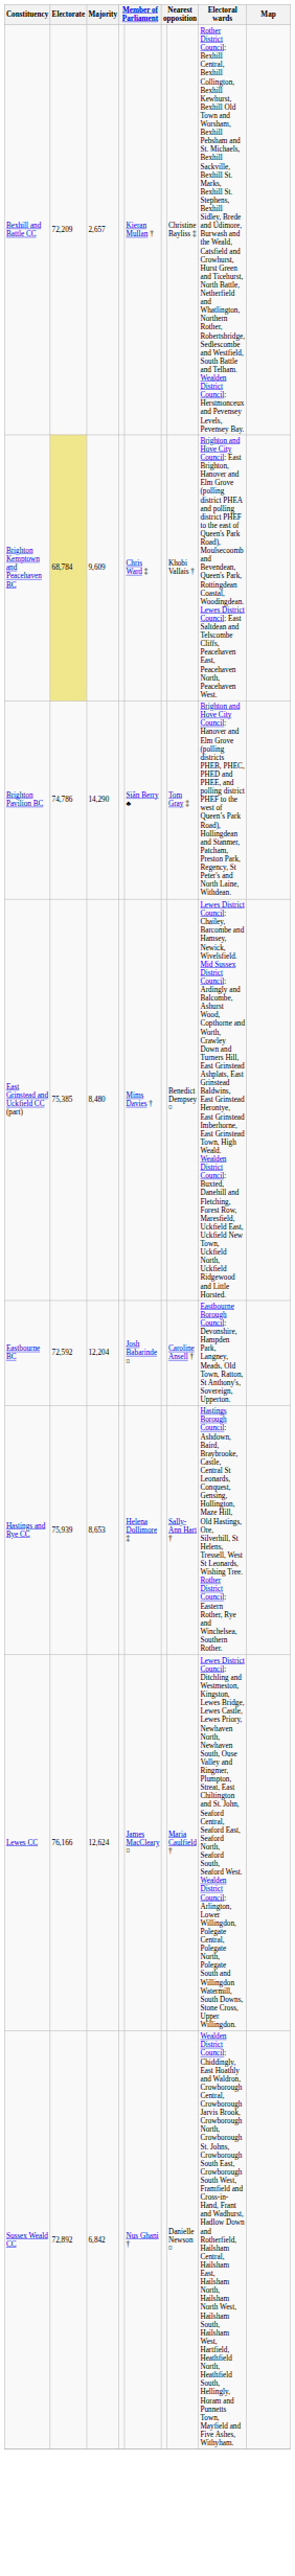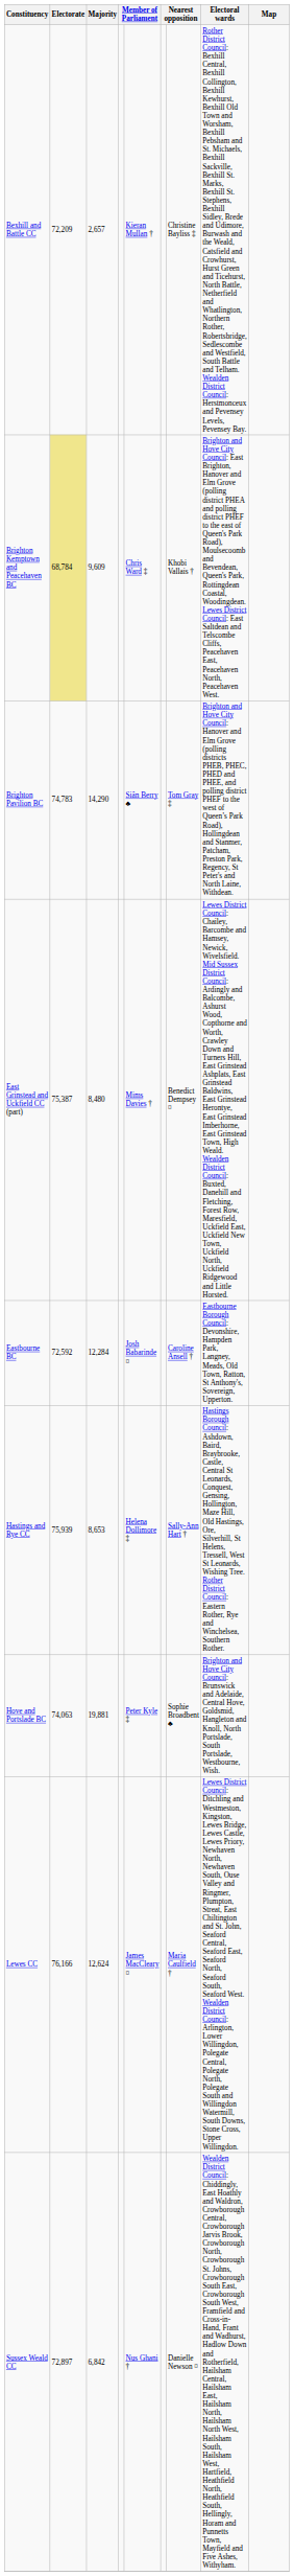Brighton Pavilion BC | Electorate: 74,786 -> 74,783
East Grinstead and Uckfield CC (part) | Electorate: 75,385 -> 75,387
Eastbourne BC | Majority: 12,204 -> 12,284
+ row: Hove and Portslade BC | 74,063 | 19,881 | Peter Kyle ‡ | Sophie Broadbent ♣ | Brighton and Hove City Council: Brunswick and Adelaide, Central Hove, Goldsmid, Hangleton and Knoll, North Portslade, South Portslade, Westbourne, Wish.
Sussex Weald CC | Electorate: 72,892 -> 72,897
